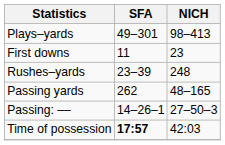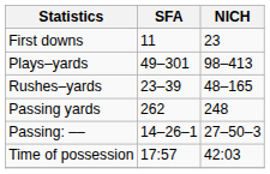rows swapped: First downs <-> Plays–yards
Rushes–yards | NICH: 248 -> 48–165
Passing yards | NICH: 48–165 -> 248
Time of possession | SFA: bold -> normal
